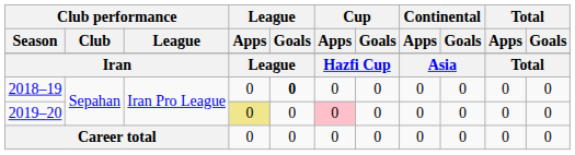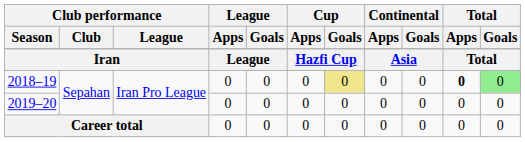2018–19 | League / Goals: bold -> normal
2018–19 | Cup / Goals: no background -> khaki background
2018–19 | Total / Apps: normal -> bold
2018–19 | Total / Goals: no background -> lightgreen background
2019–20 | League / Apps: khaki background -> no background
2019–20 | Cup / Apps: pink background -> no background
